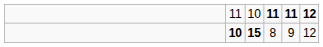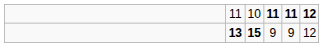row 2 | column 2: 10 -> 13
row 2 | column 4: 8 -> 9
